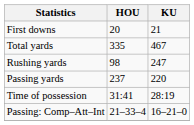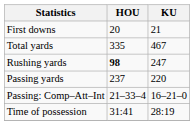Rushing yards | HOU: normal -> bold
rows swapped: Passing: Comp–Att–Int <-> Time of possession
